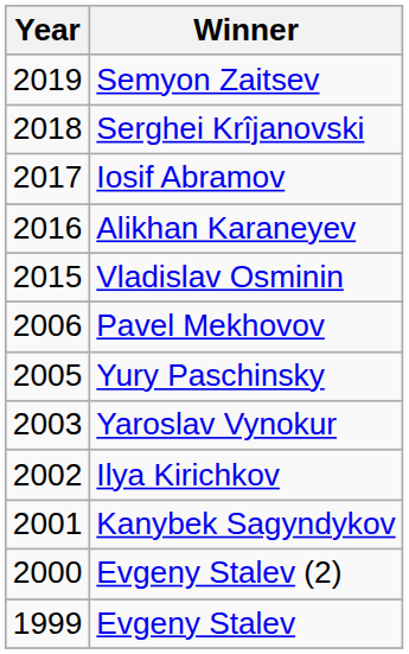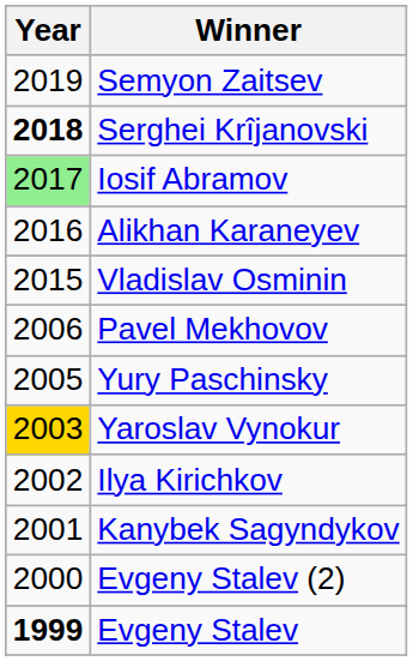Serghei Krîjanovski | Year: normal -> bold
Iosif Abramov | Year: no background -> lightgreen background
Yaroslav Vynokur | Year: no background -> gold background
Evgeny Stalev | Year: normal -> bold
